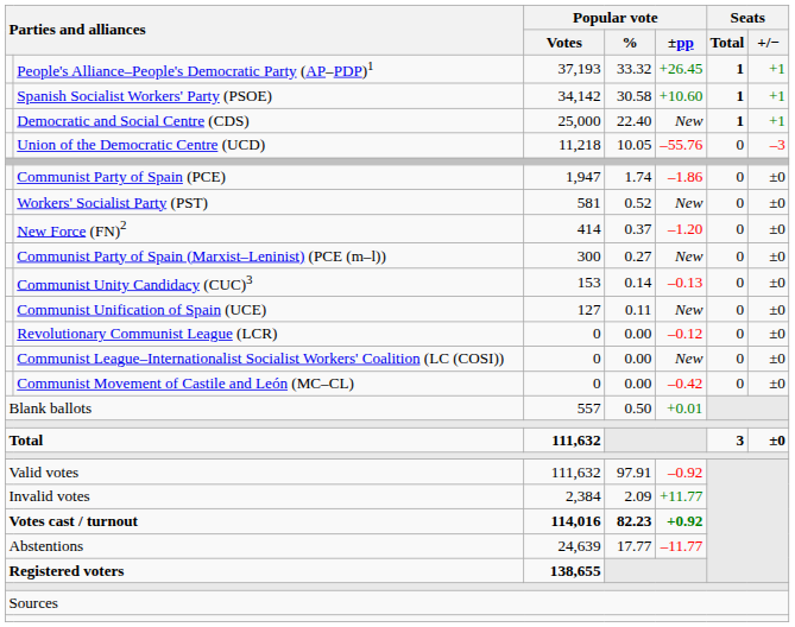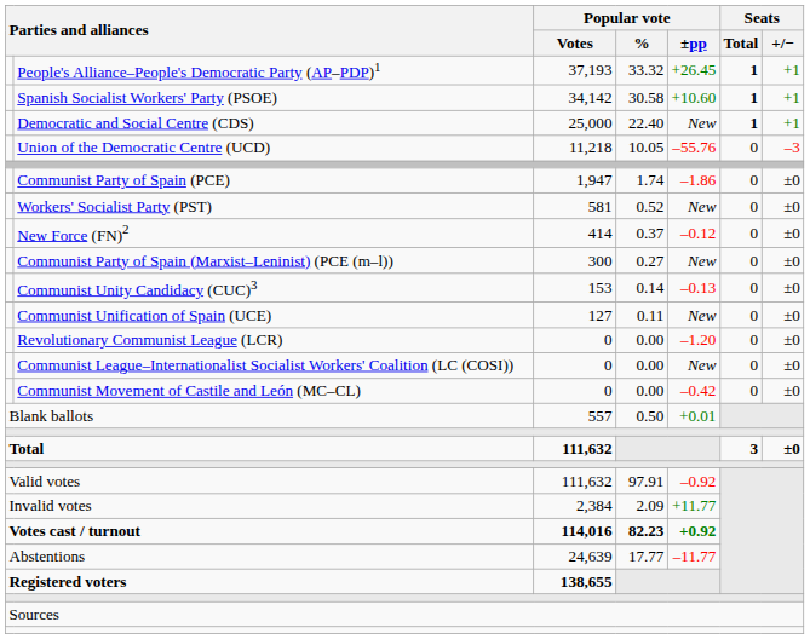New Force (FN)2 | Popular vote / ±pp: –1.20 -> –0.12
Revolutionary Communist League (LCR) | Popular vote / ±pp: –0.12 -> –1.20
